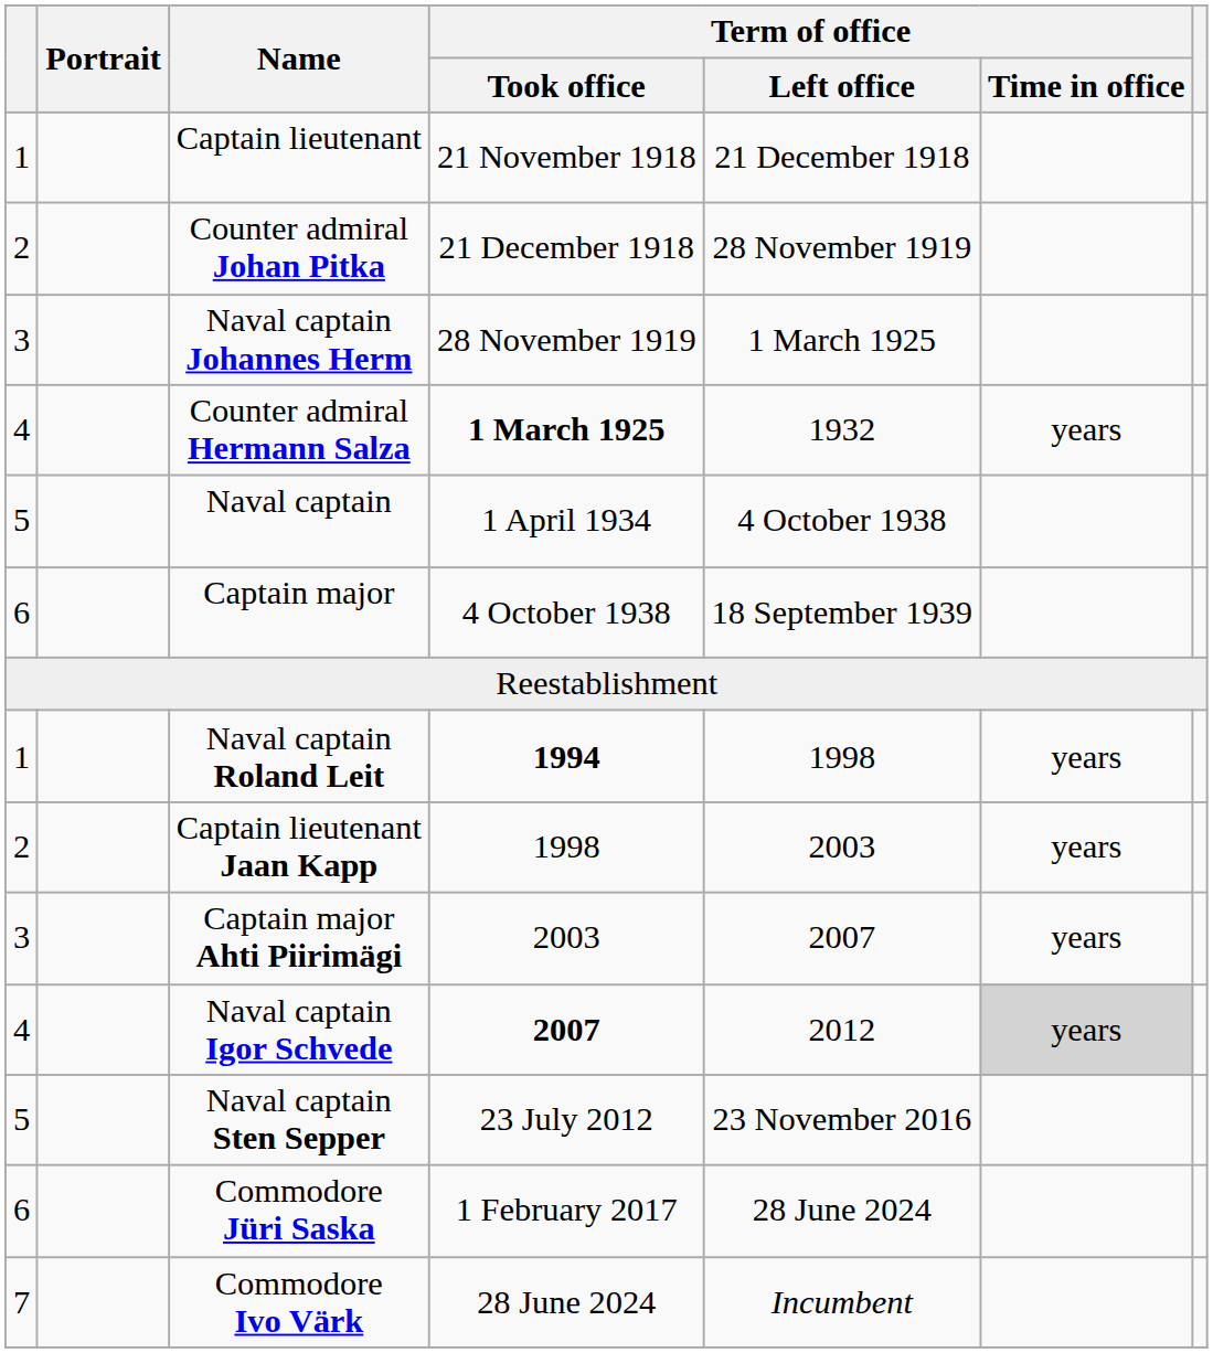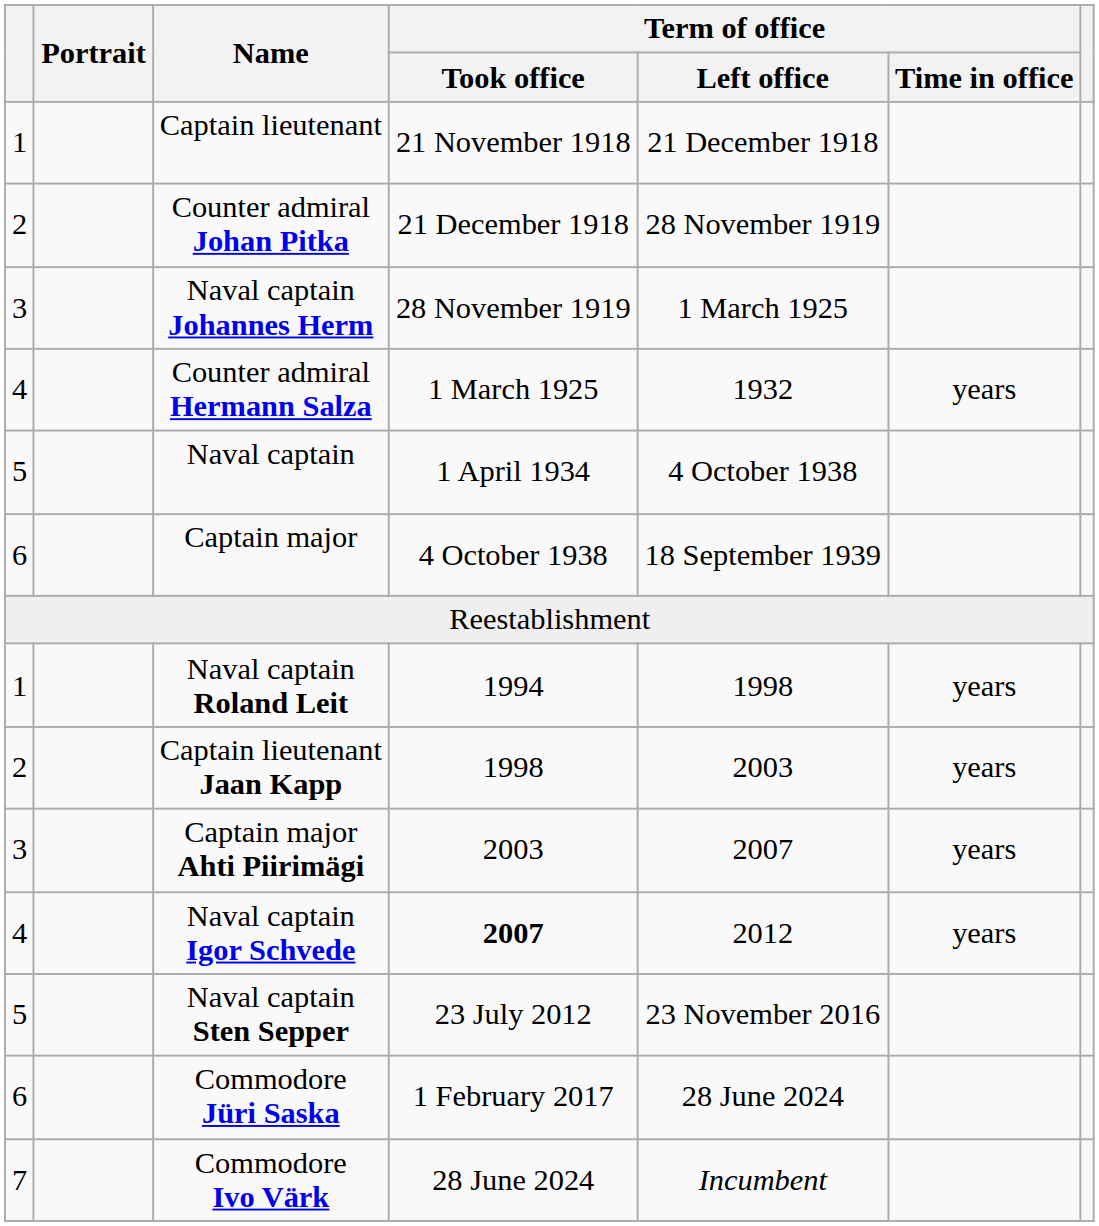Counter admiral Hermann Salza | Term of office / Took office: bold -> normal
Naval captain Roland Leit | Term of office / Took office: bold -> normal
Naval captain Igor Schvede | Term of office / Time in office: lightgrey background -> no background
